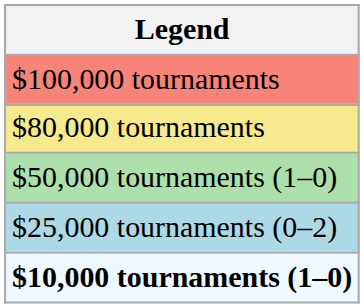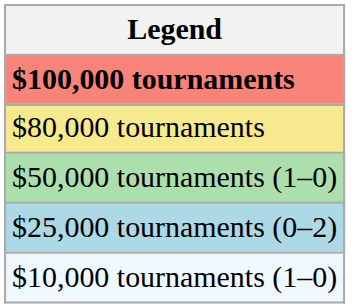row 2 | column 1: normal -> bold
row 6 | column 1: bold -> normal
